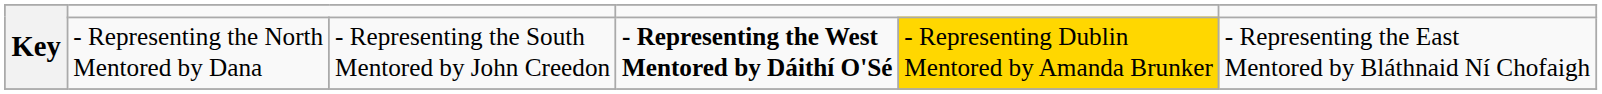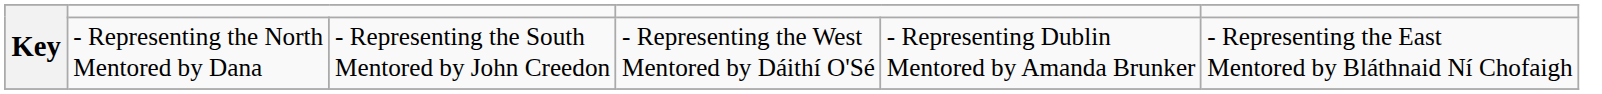row 2 | column 4: bold -> normal
row 2 | column 5: gold background -> no background
